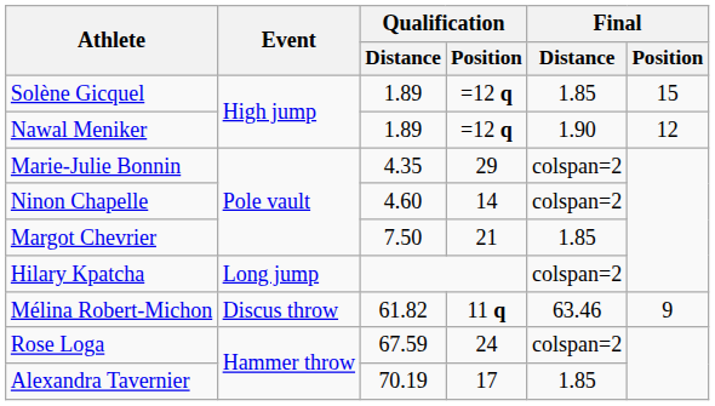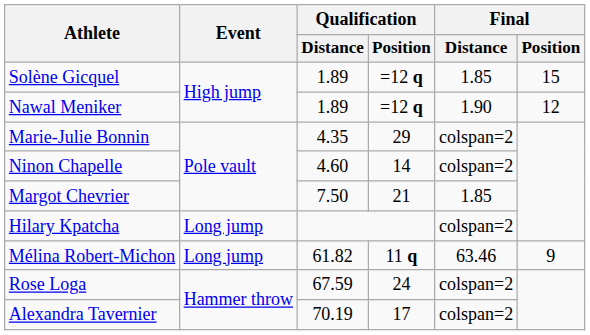Mélina Robert-Michon | Event: Discus throw -> Long jump
Alexandra Tavernier | Final / Distance: 1.85 -> colspan=2
